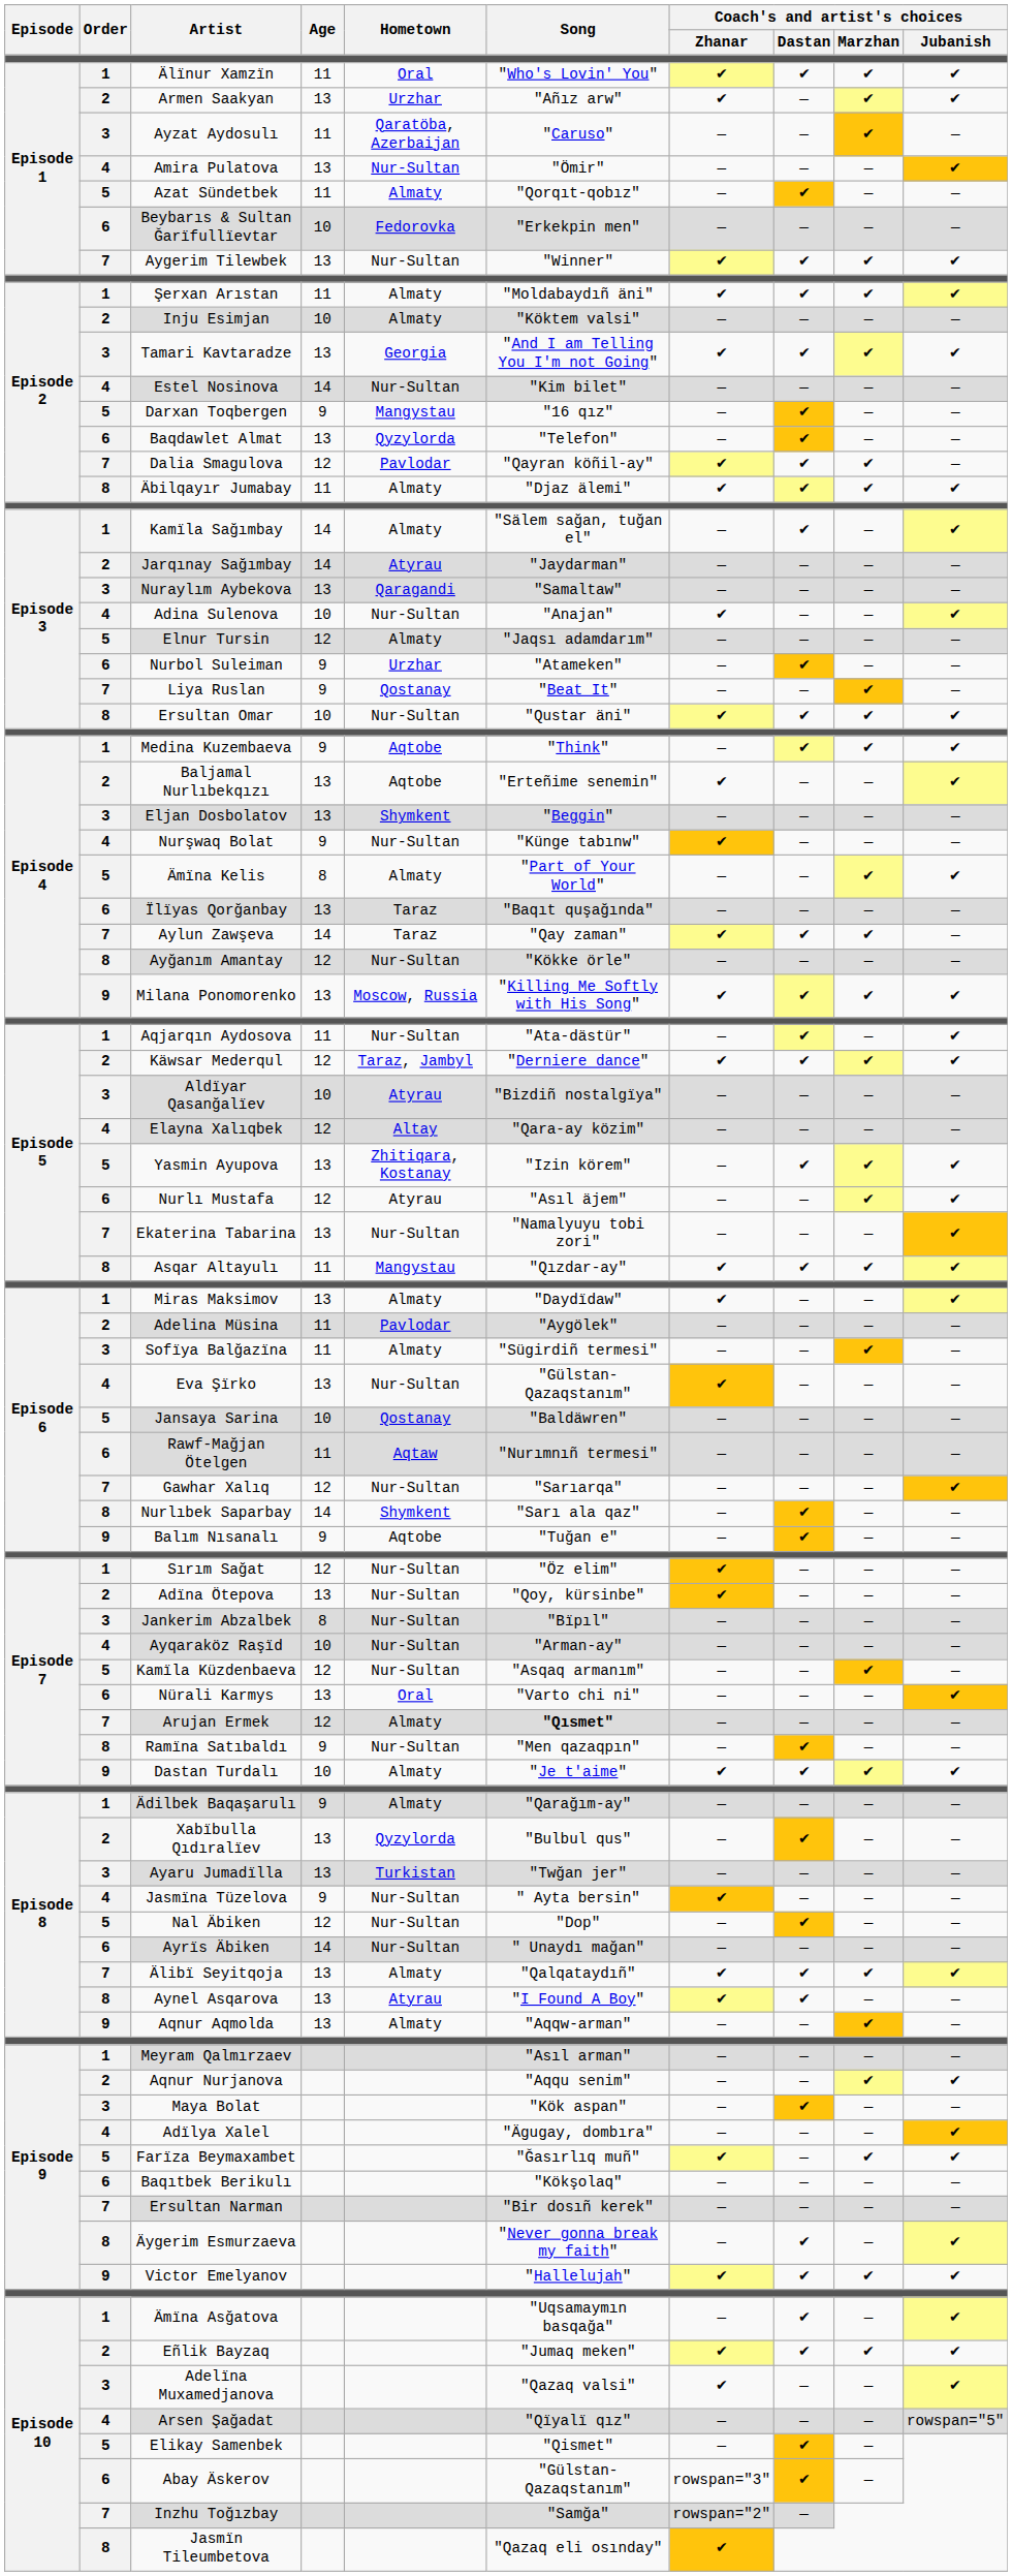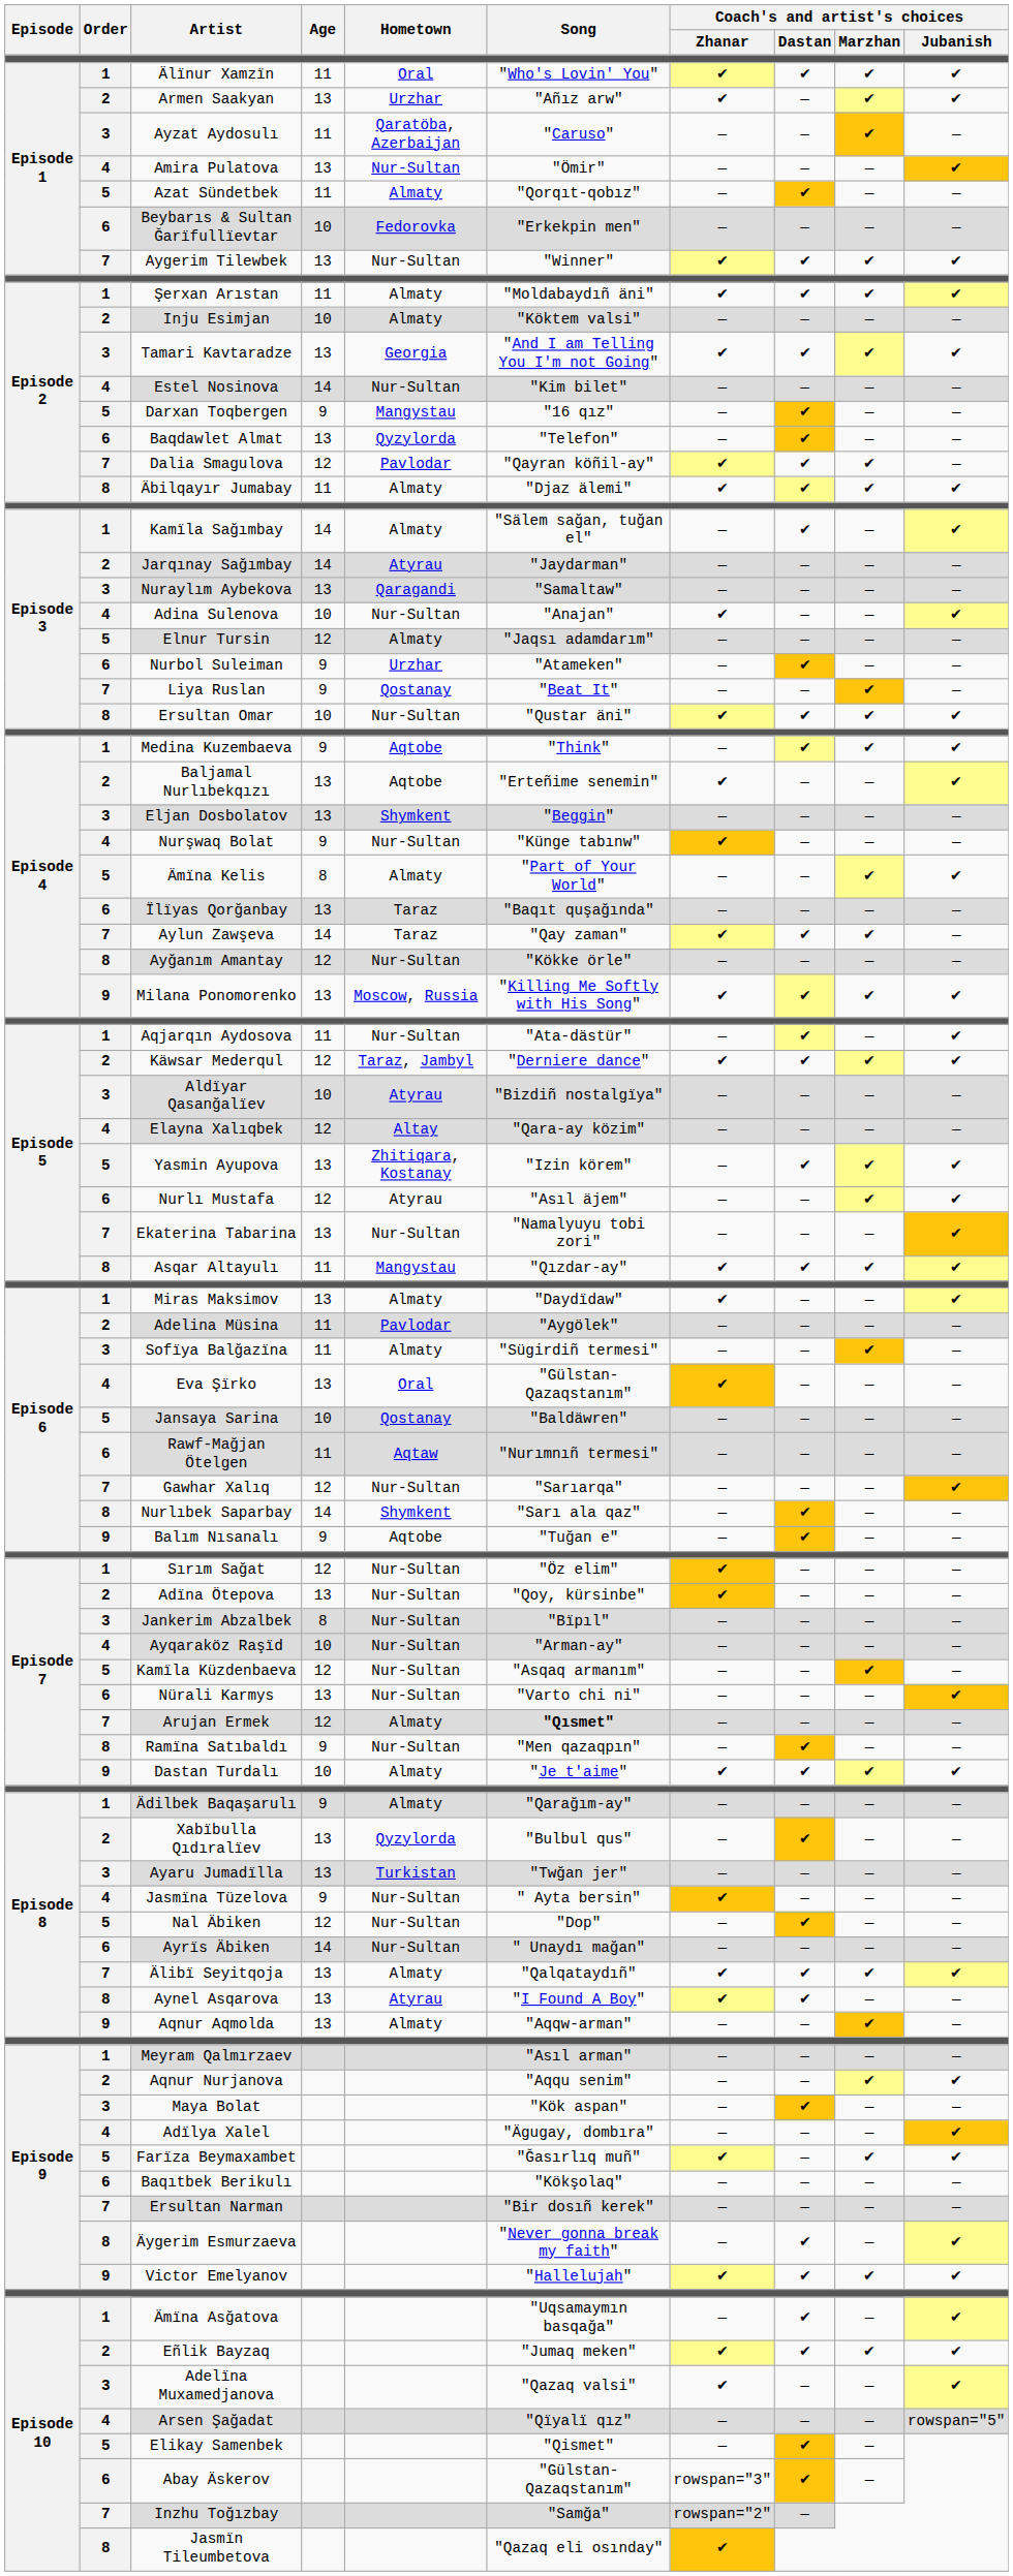Eva Şïrko | Hometown: Nur-Sultan -> Oral
Nürali Karmys | Hometown: Oral -> Nur-Sultan
